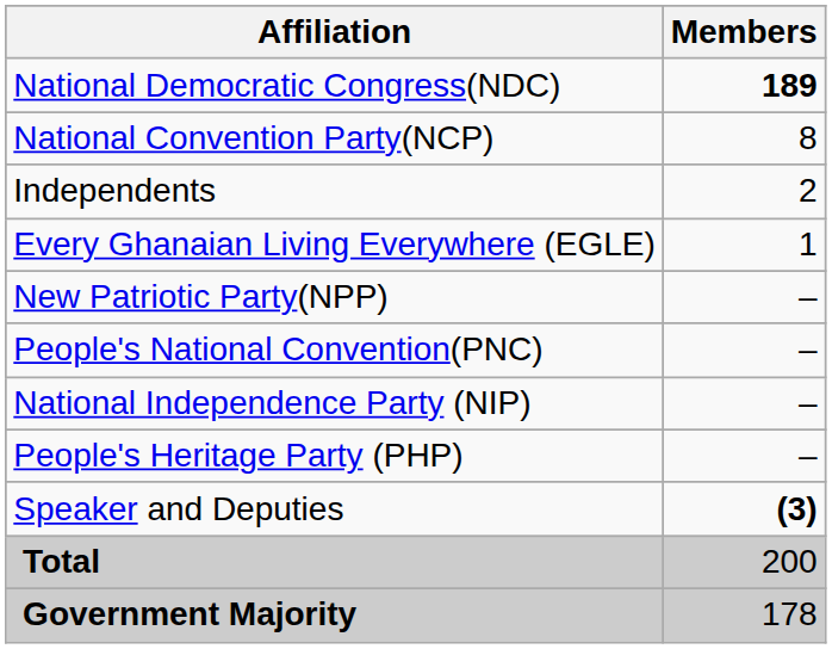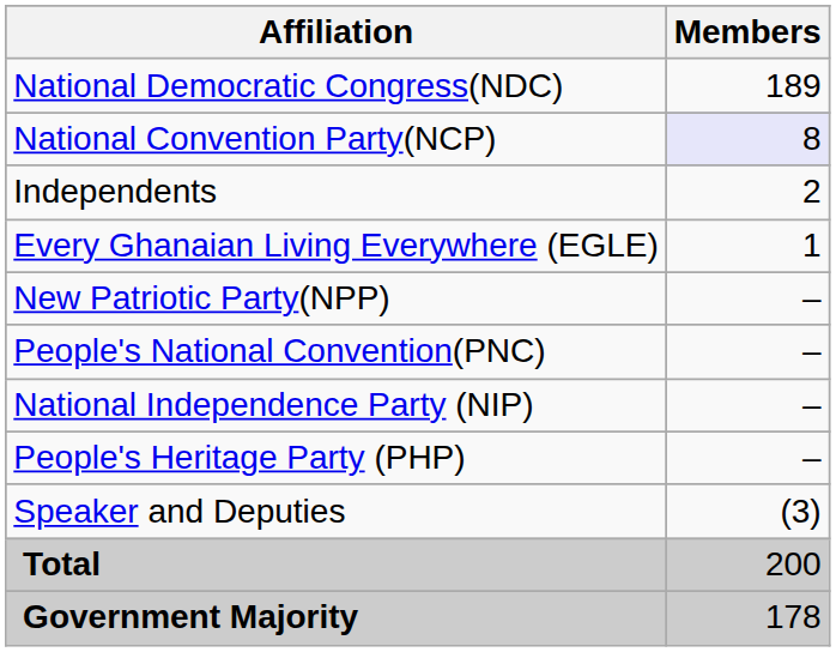National Democratic Congress(NDC) | Members: bold -> normal
National Convention Party(NCP) | Members: no background -> lavender background
Speaker and Deputies | Members: bold -> normal
